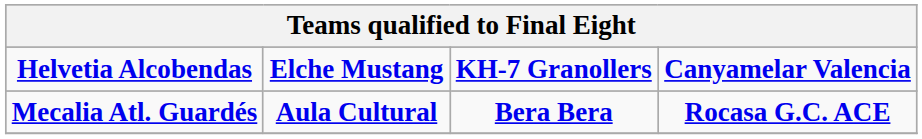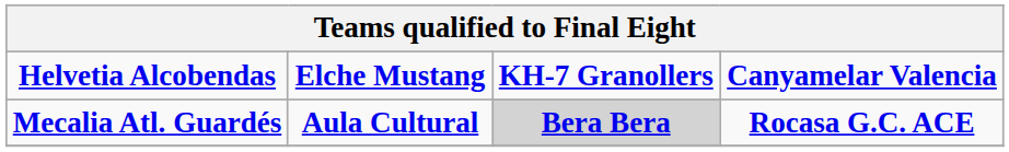Mecalia Atl. Guardés | KH-7 Granollers: no background -> lightgrey background
